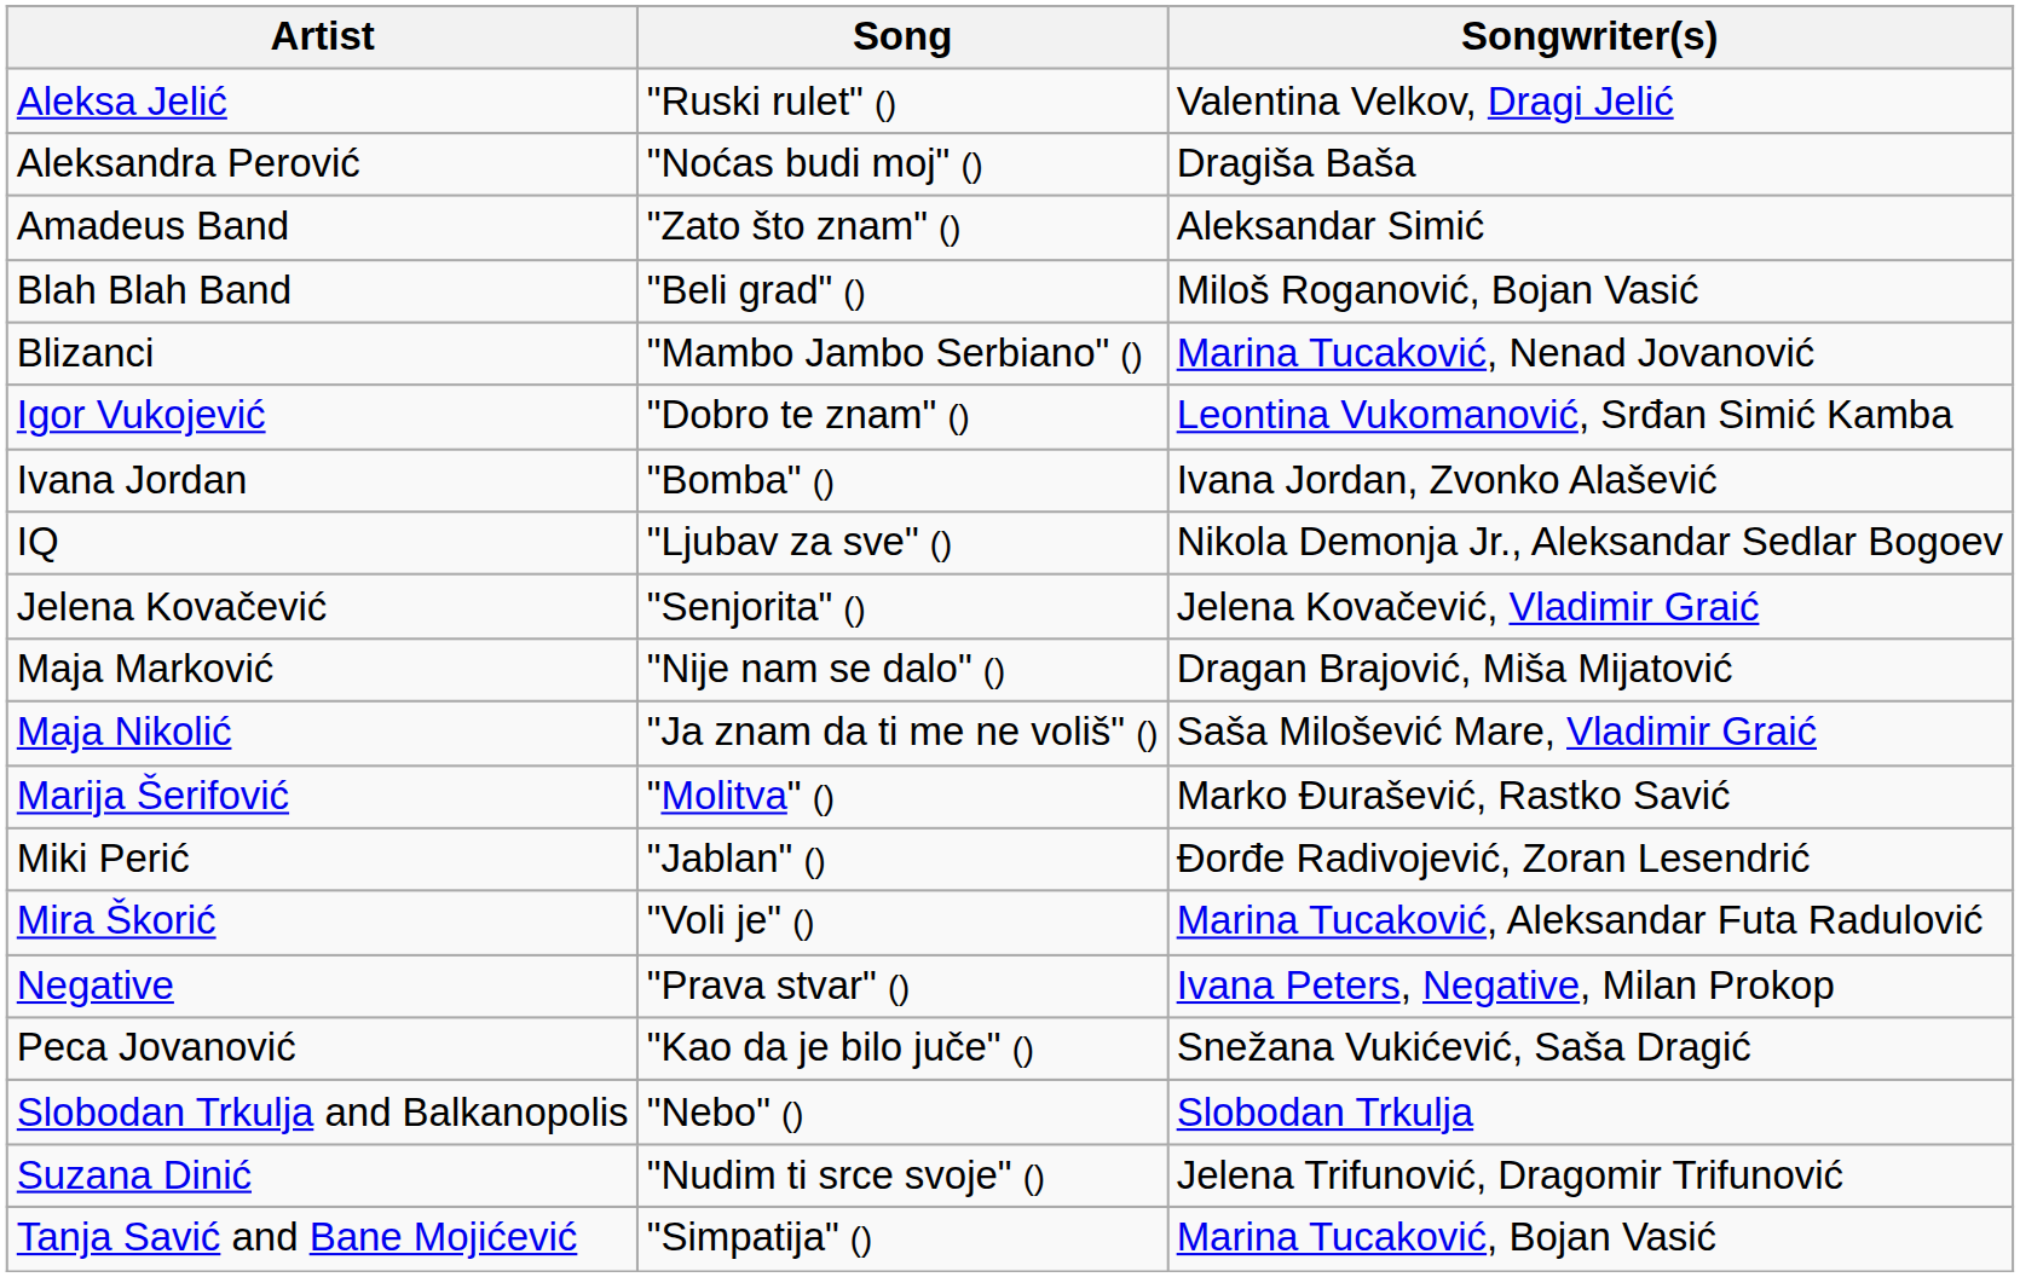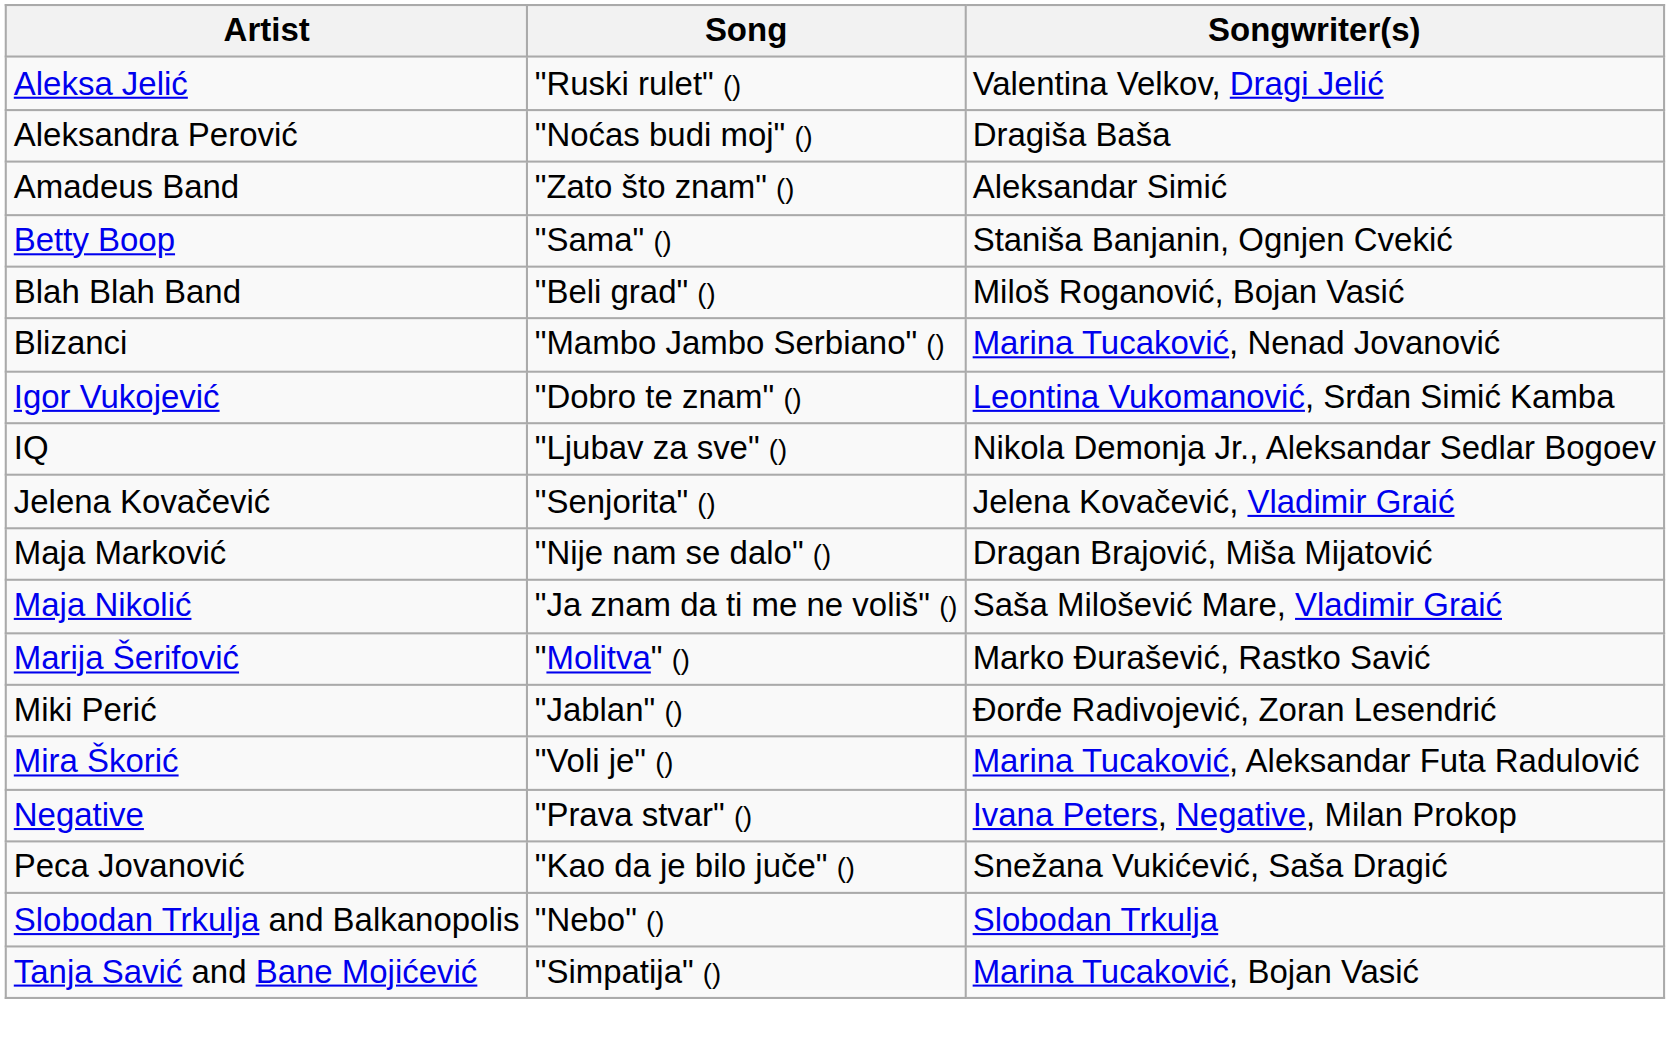+ row: Betty Boop | "Sama" () | Staniša Banjanin, Ognjen Cvekić
- row: Ivana Jordan | "Bomba" () | Ivana Jordan, Zvonko Alašević
- row: Suzana Dinić | "Nudim ti srce svoje" () | Jelena Trifunović, Dragomir Trifunović
